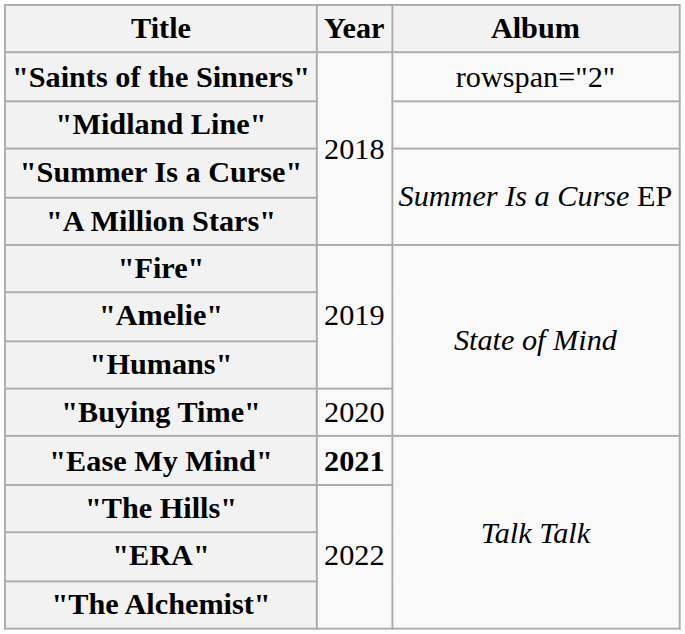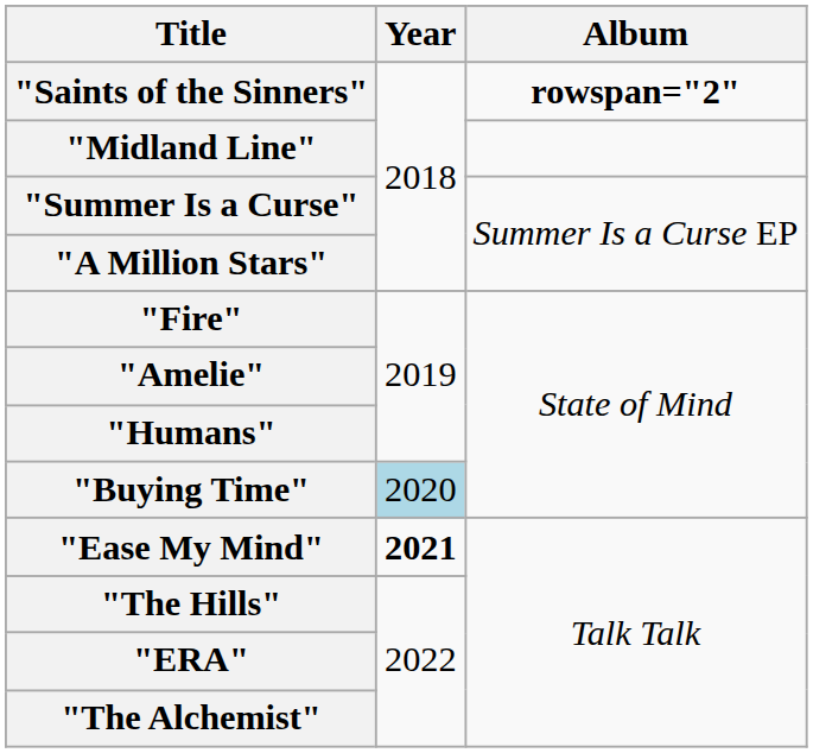"Saints of the Sinners" | Album: normal -> bold
"Buying Time" | Year: no background -> lightblue background
